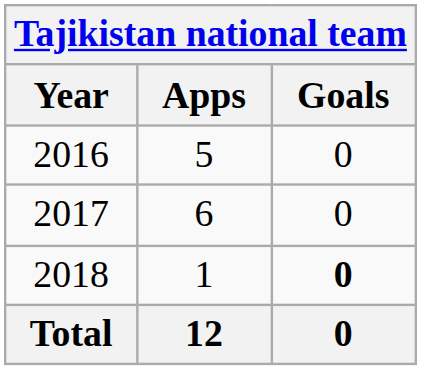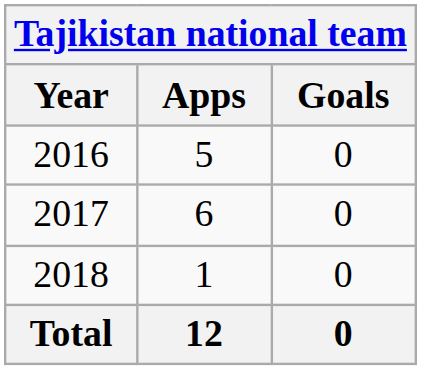2018 | Goals: bold -> normal
